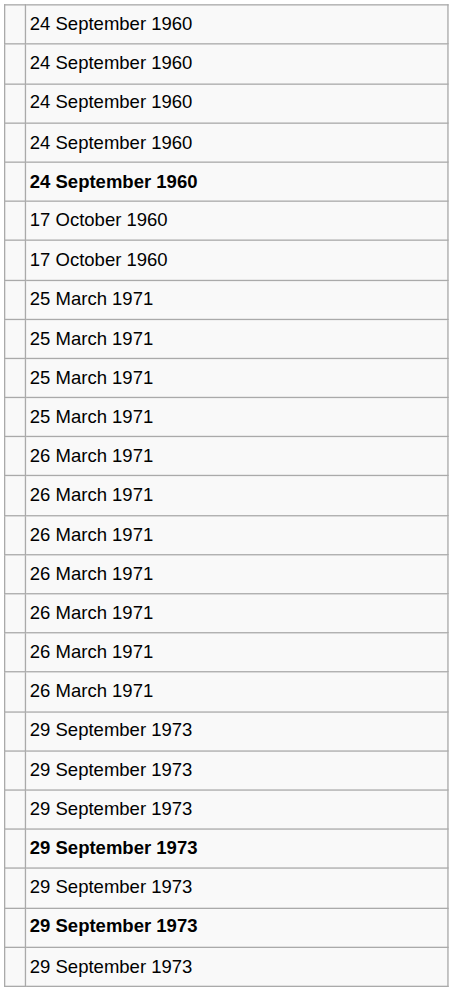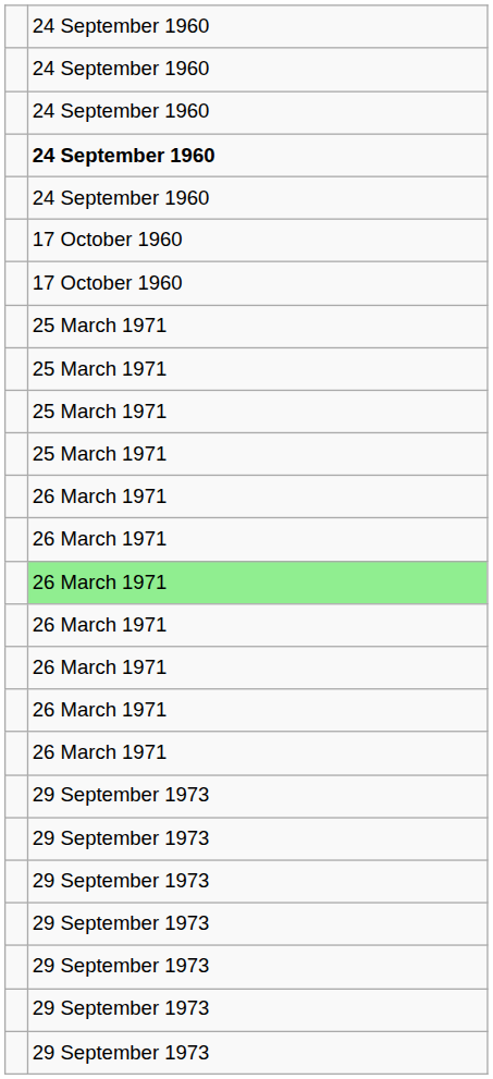row 4 | column 2: normal -> bold
row 5 | column 2: bold -> normal
row 14 | column 2: no background -> lightgreen background
row 22 | column 2: bold -> normal
row 24 | column 2: bold -> normal
